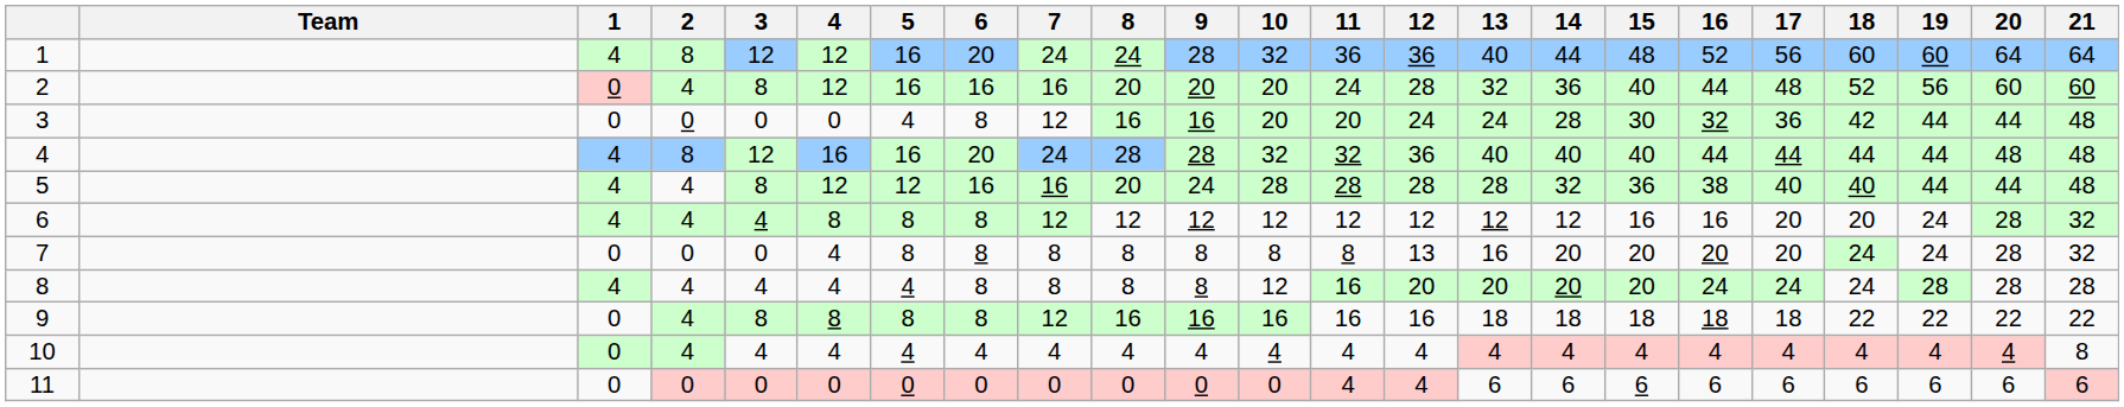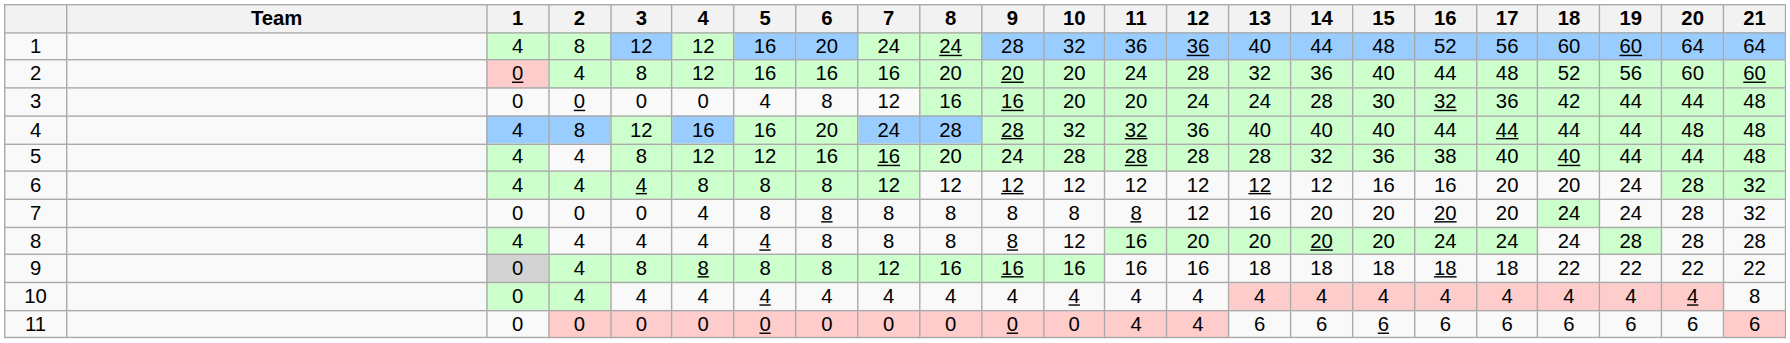row 8 | 12: 13 -> 12
row 10 | 1: no background -> lightgrey background
